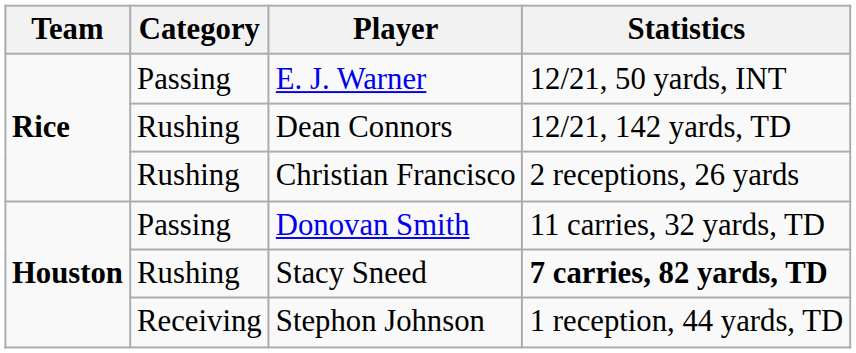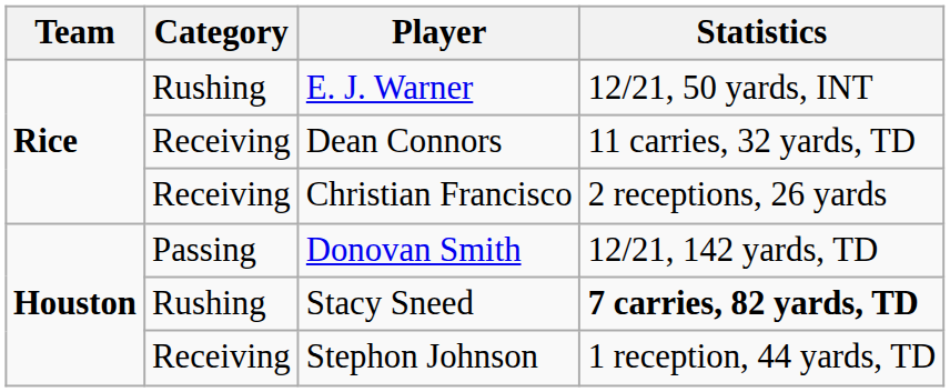E. J. Warner | Category: Passing -> Rushing
Dean Connors | Category: Rushing -> Receiving
Dean Connors | Statistics: 12/21, 142 yards, TD -> 11 carries, 32 yards, TD
Christian Francisco | Category: Rushing -> Receiving
Donovan Smith | Statistics: 11 carries, 32 yards, TD -> 12/21, 142 yards, TD
